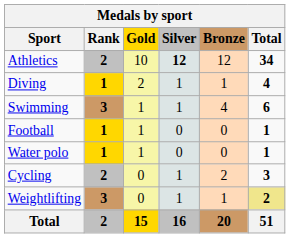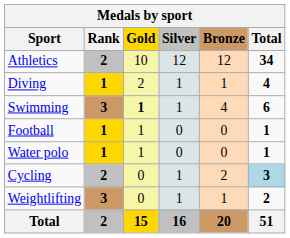Athletics | Silver: bold -> normal
Swimming | Gold: normal -> bold
Cycling | Total: no background -> lightblue background
Weightlifting | Total: khaki background -> no background
